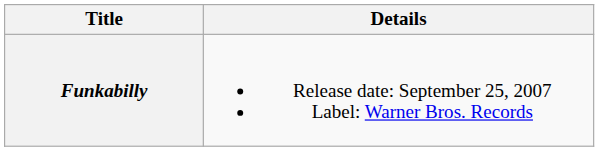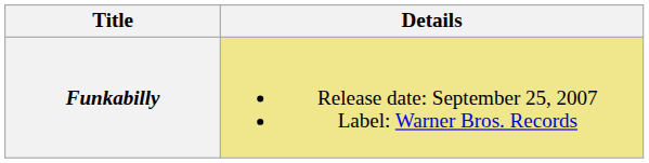Funkabilly | Details: no background -> khaki background
